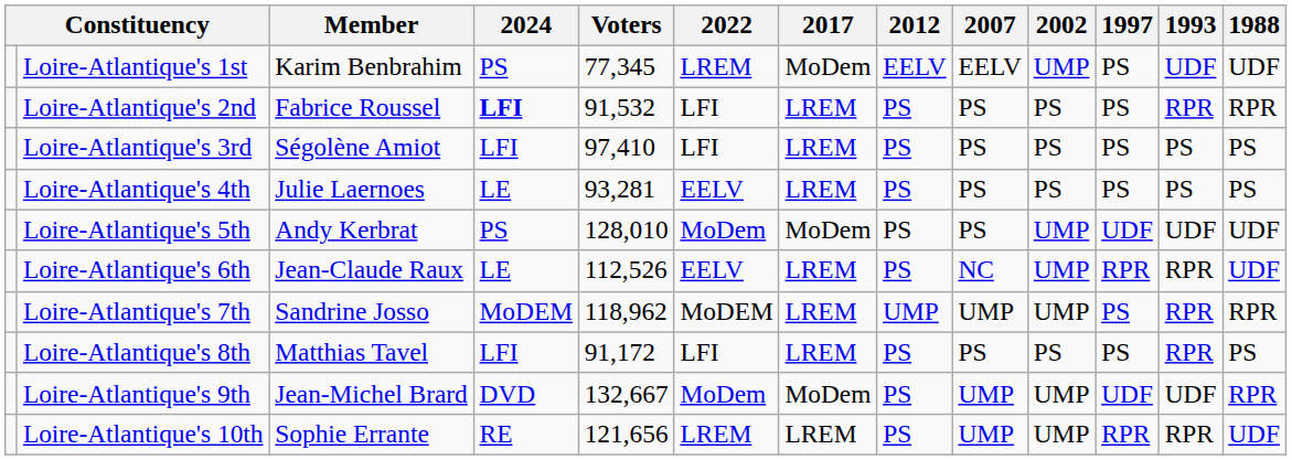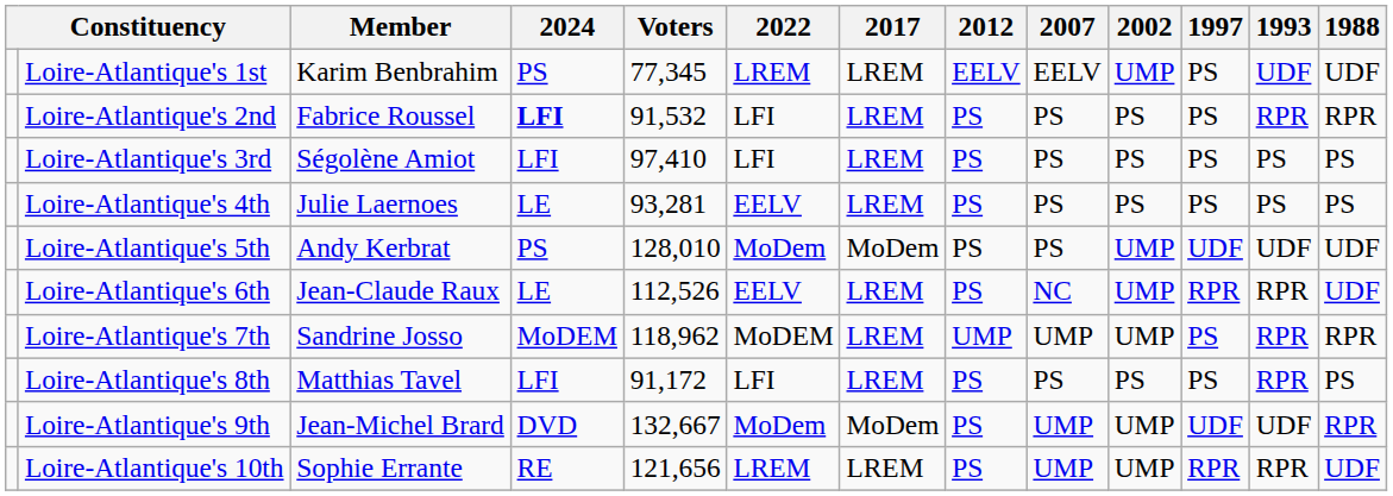Loire-Atlantique's 1st | 2017: MoDem -> LREM
